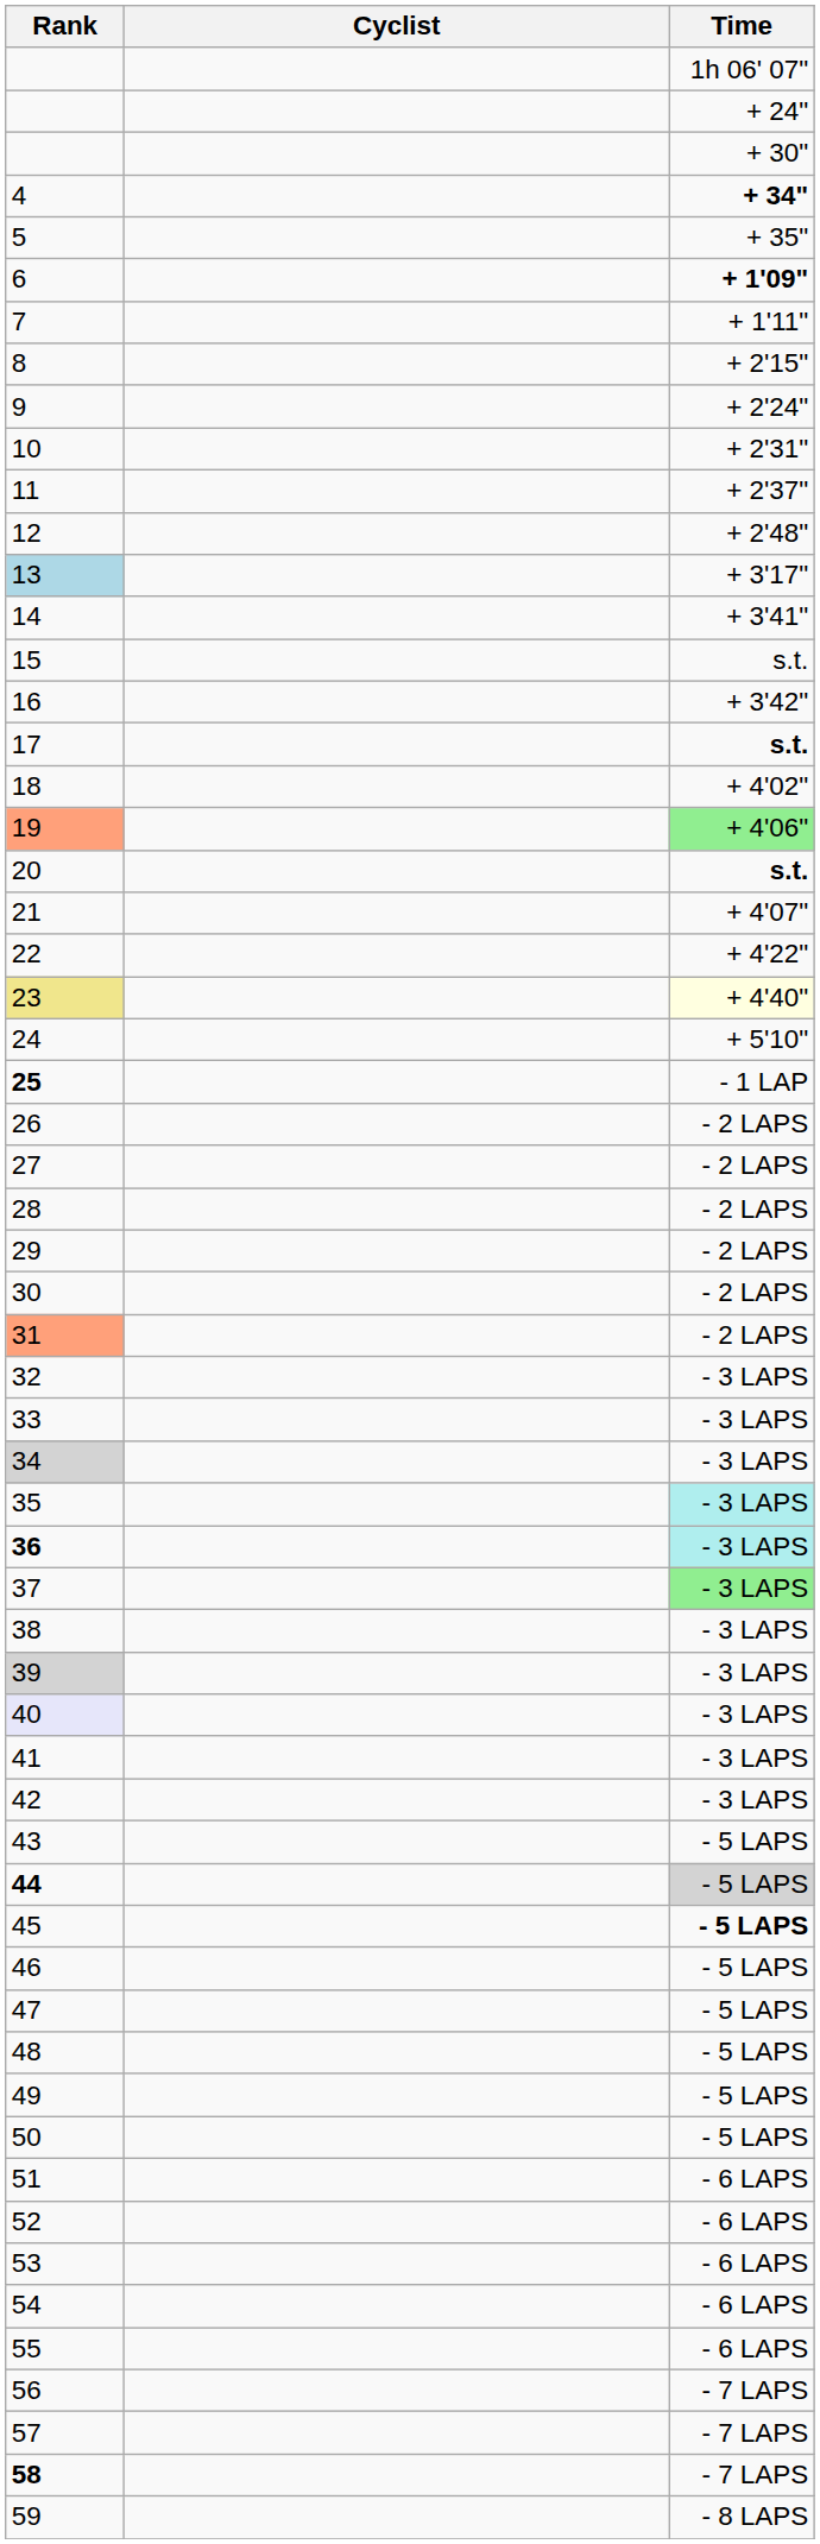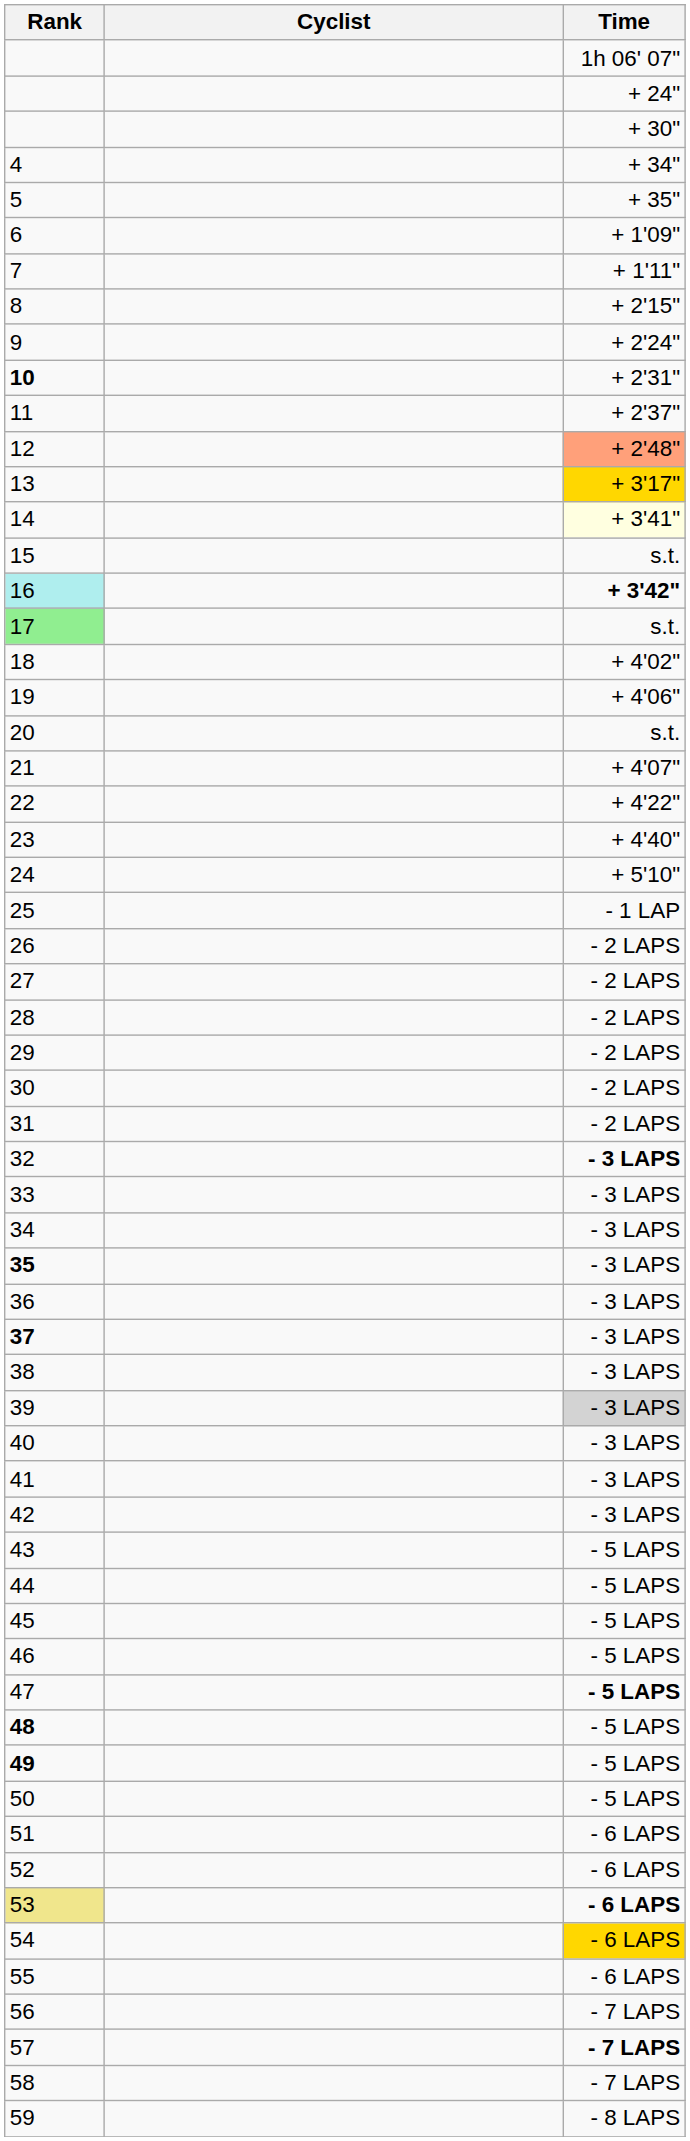4 | Time: bold -> normal
6 | Time: bold -> normal
10 | Rank: normal -> bold
12 | Time: no background -> lightsalmon background
13 | Rank: lightblue background -> no background
13 | Time: no background -> gold background
14 | Time: no background -> lightyellow background
16 | Rank: no background -> paleturquoise background
16 | Time: normal -> bold
17 | Rank: no background -> lightgreen background
17 | Time: bold -> normal
19 | Rank: lightsalmon background -> no background
19 | Time: lightgreen background -> no background
20 | Time: bold -> normal
23 | Rank: khaki background -> no background
23 | Time: lightyellow background -> no background
25 | Rank: bold -> normal
31 | Rank: lightsalmon background -> no background
32 | Time: normal -> bold
34 | Rank: lightgrey background -> no background
35 | Rank: normal -> bold
35 | Time: paleturquoise background -> no background
36 | Rank: bold -> normal
36 | Time: paleturquoise background -> no background
37 | Rank: normal -> bold
37 | Time: lightgreen background -> no background
39 | Rank: lightgrey background -> no background
39 | Time: no background -> lightgrey background
40 | Rank: lavender background -> no background
44 | Rank: bold -> normal
44 | Time: lightgrey background -> no background
45 | Time: bold -> normal
47 | Time: normal -> bold
48 | Rank: normal -> bold
49 | Rank: normal -> bold
53 | Rank: no background -> khaki background
53 | Time: normal -> bold
54 | Time: no background -> gold background
57 | Time: normal -> bold
58 | Rank: bold -> normal
